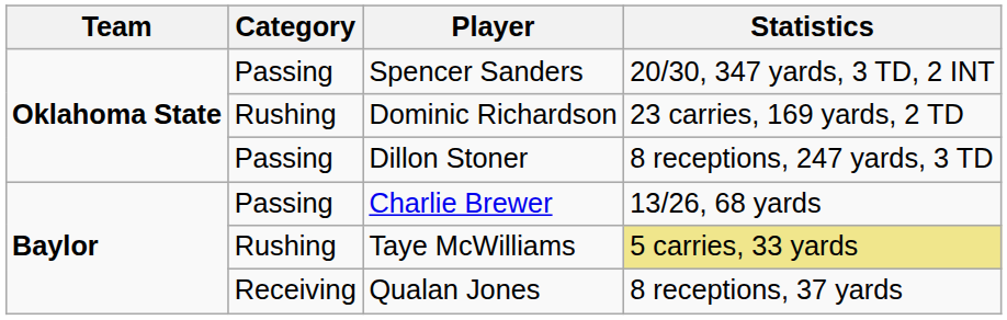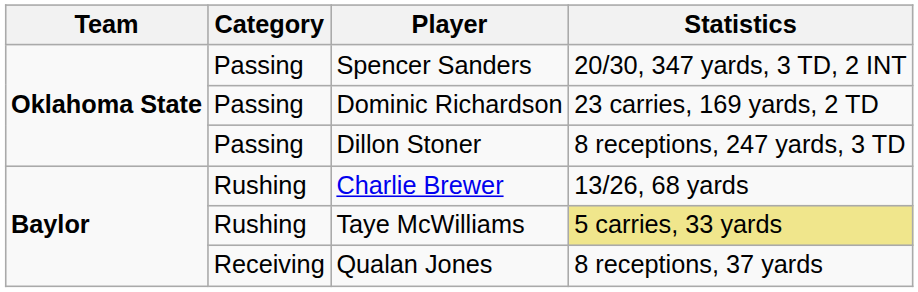Dominic Richardson | Category: Rushing -> Passing
Charlie Brewer | Category: Passing -> Rushing
